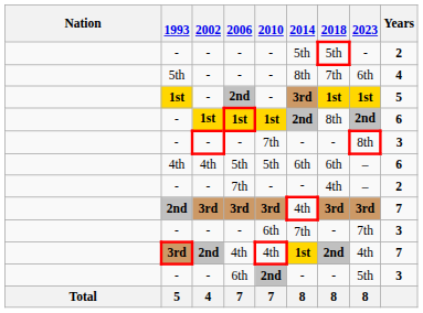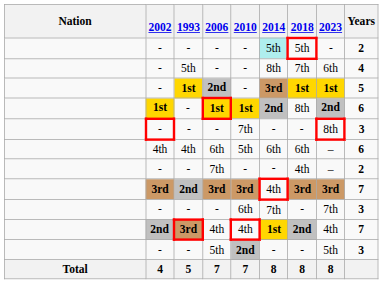columns swapped: 1993 <-> 2002
row 2 | 2014: no background -> paleturquoise background
row 7 | 2006: 5th -> 6th
row 12 | 2006: 6th -> 5th
